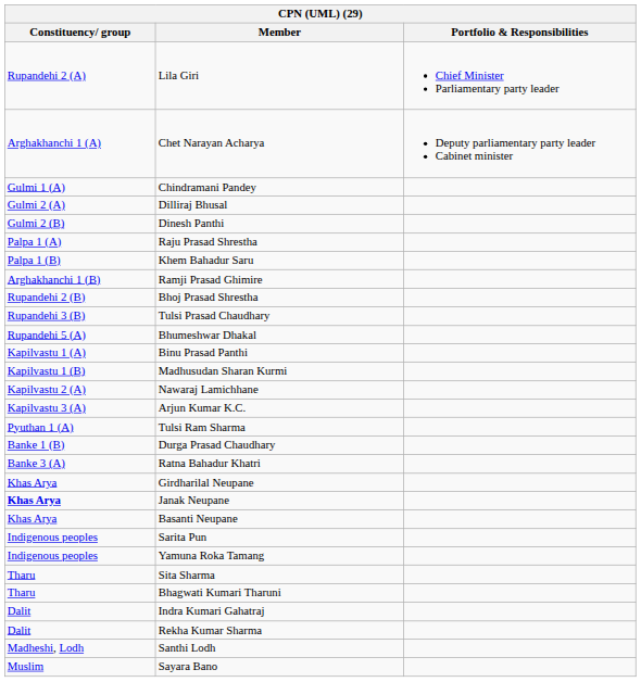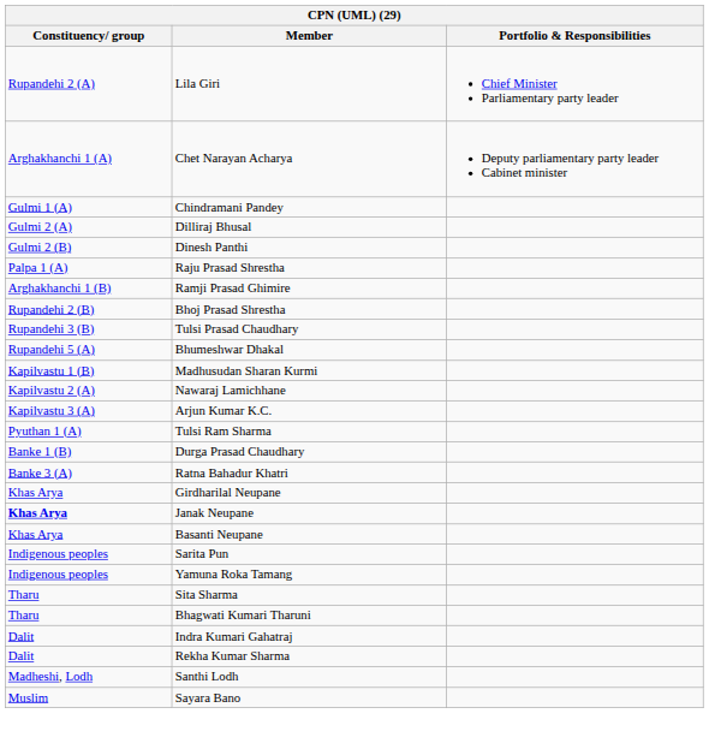- row: Palpa 1 (B) | Khem Bahadur Saru
- row: Kapilvastu 1 (A) | Binu Prasad Panthi
